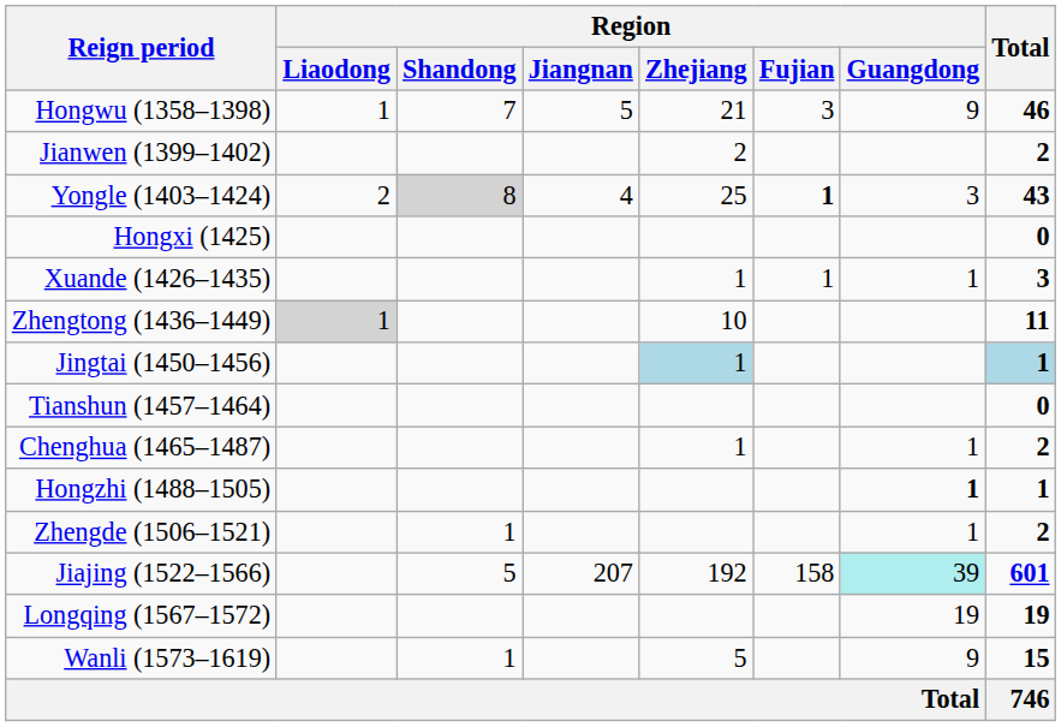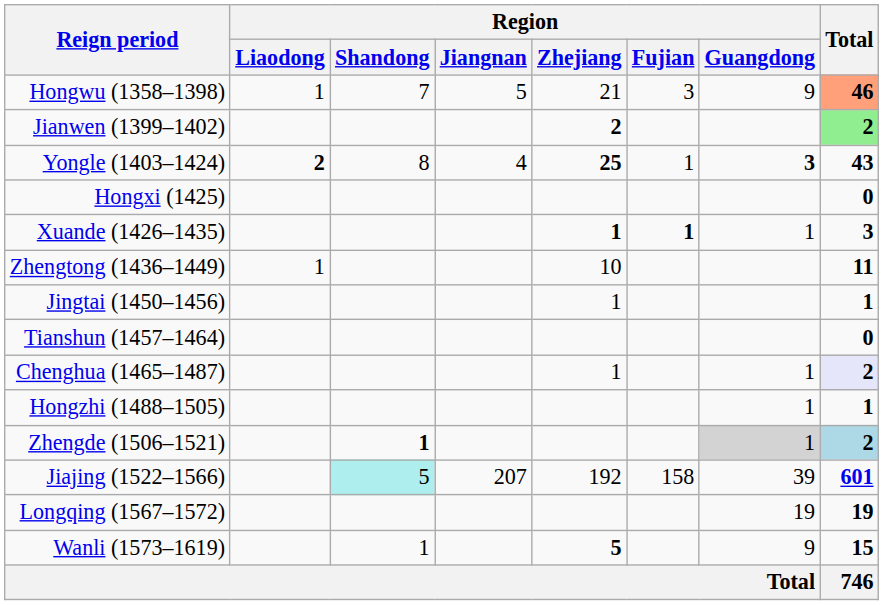Hongwu (1358–1398) | Total: no background -> lightsalmon background
Jianwen (1399–1402) | Region / Zhejiang: normal -> bold
Jianwen (1399–1402) | Total: no background -> lightgreen background
Yongle (1403–1424) | Region / Liaodong: normal -> bold
Yongle (1403–1424) | Region / Shandong: lightgrey background -> no background
Yongle (1403–1424) | Region / Zhejiang: normal -> bold
Yongle (1403–1424) | Region / Fujian: bold -> normal
Yongle (1403–1424) | Region / Guangdong: normal -> bold
Xuande (1426–1435) | Region / Zhejiang: normal -> bold
Xuande (1426–1435) | Region / Fujian: normal -> bold
Zhengtong (1436–1449) | Region / Liaodong: lightgrey background -> no background
Jingtai (1450–1456) | Region / Zhejiang: lightblue background -> no background
Jingtai (1450–1456) | Total: lightblue background -> no background
Chenghua (1465–1487) | Total: no background -> lavender background
Hongzhi (1488–1505) | Region / Guangdong: bold -> normal
Zhengde (1506–1521) | Region / Shandong: normal -> bold
Zhengde (1506–1521) | Region / Guangdong: no background -> lightgrey background
Zhengde (1506–1521) | Total: no background -> lightblue background
Jiajing (1522–1566) | Region / Shandong: no background -> paleturquoise background
Jiajing (1522–1566) | Region / Guangdong: paleturquoise background -> no background
Wanli (1573–1619) | Region / Zhejiang: normal -> bold
